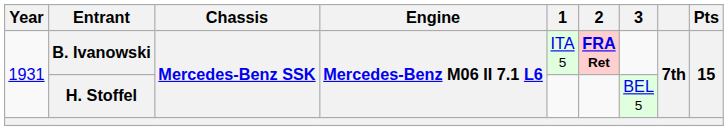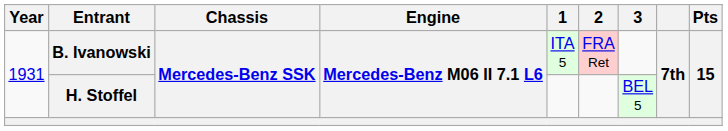B. Ivanowski | 2: bold -> normal
